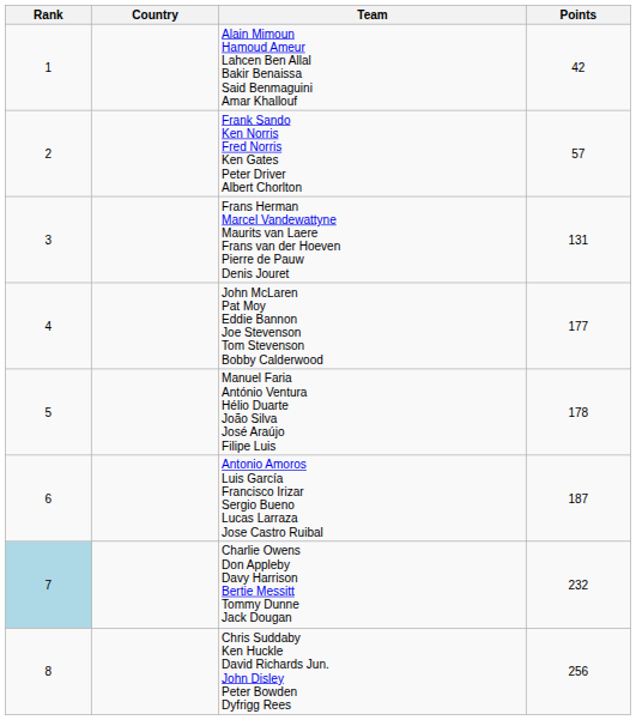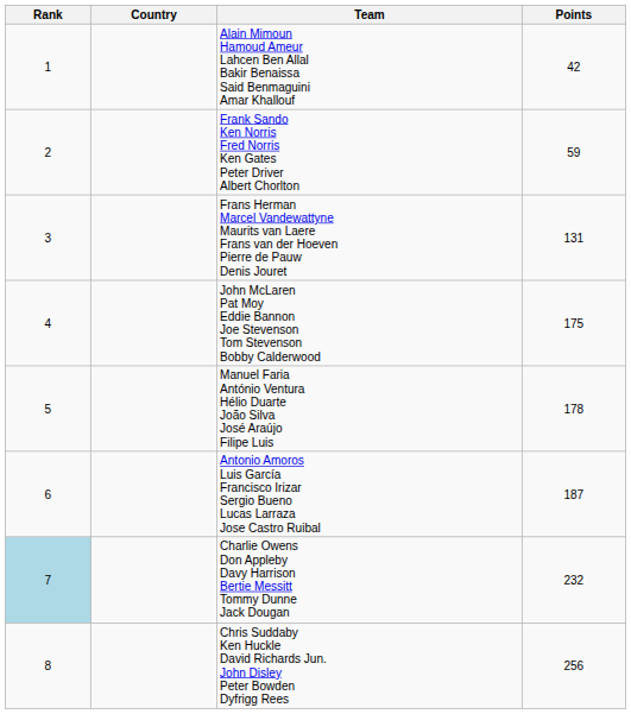row 3 | Points: 57 -> 59
row 5 | Points: 177 -> 175
